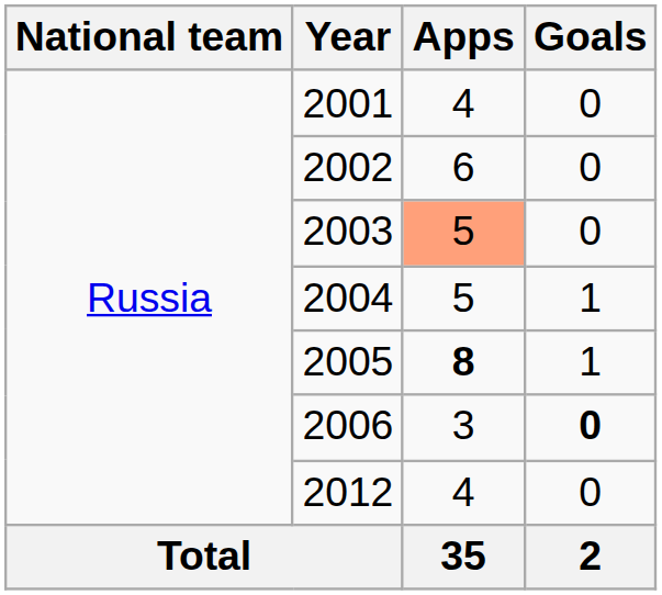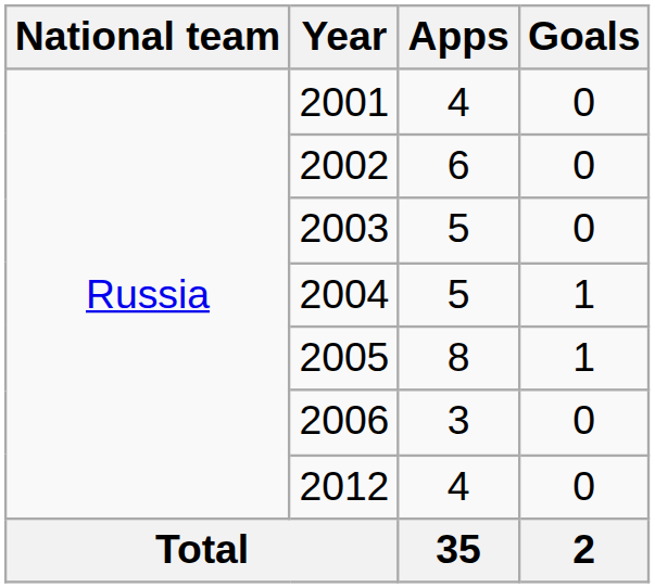2003 | Apps: lightsalmon background -> no background
2005 | Apps: bold -> normal
2006 | Goals: bold -> normal
